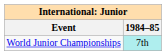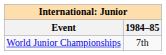World Junior Championships | 1984–85: paleturquoise background -> no background
